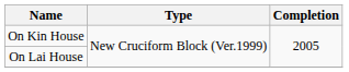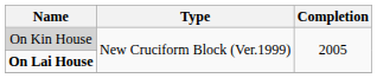On Kin House | Name: no background -> lightgrey background
On Lai House | Name: normal -> bold
